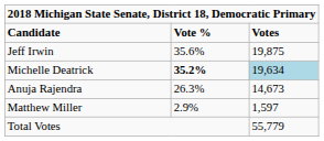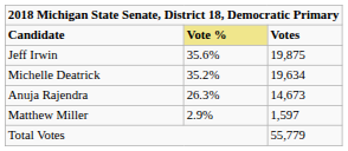Candidate | column 2: no background -> khaki background
Michelle Deatrick | column 2: bold -> normal
Michelle Deatrick | column 3: lightblue background -> no background
